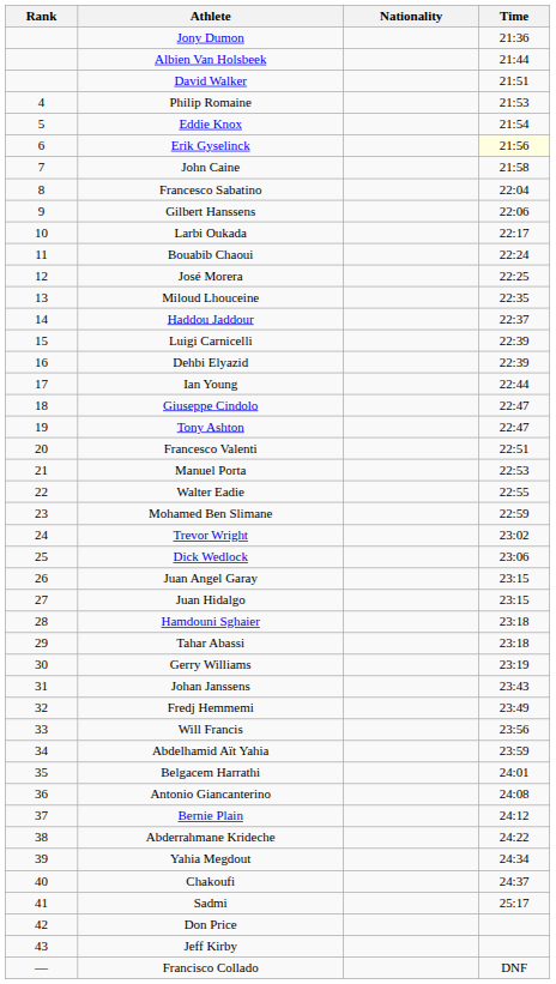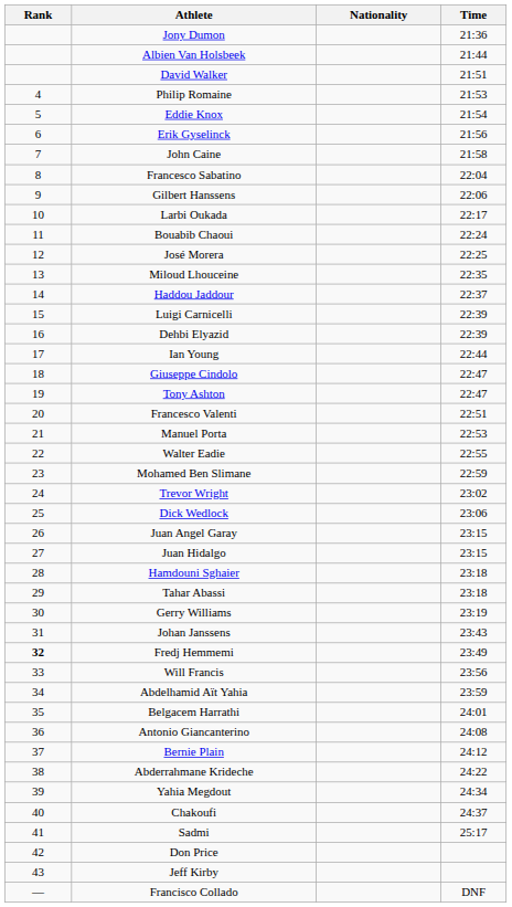Erik Gyselinck | Time: lightyellow background -> no background
Fredj Hemmemi | Rank: normal -> bold
